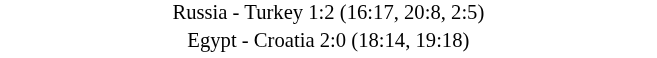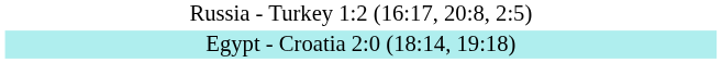row 2 | column 1: no background -> paleturquoise background
